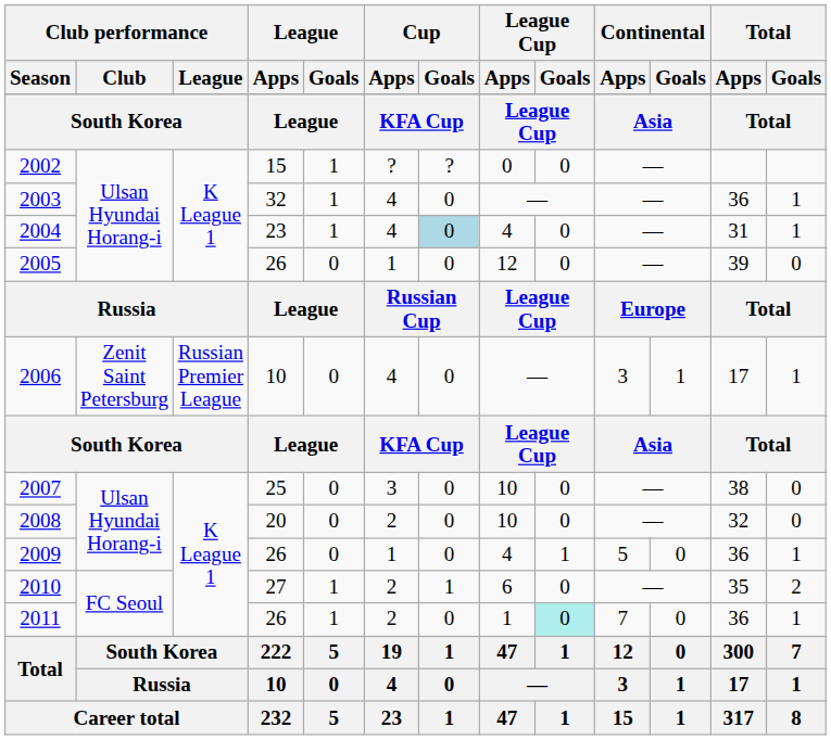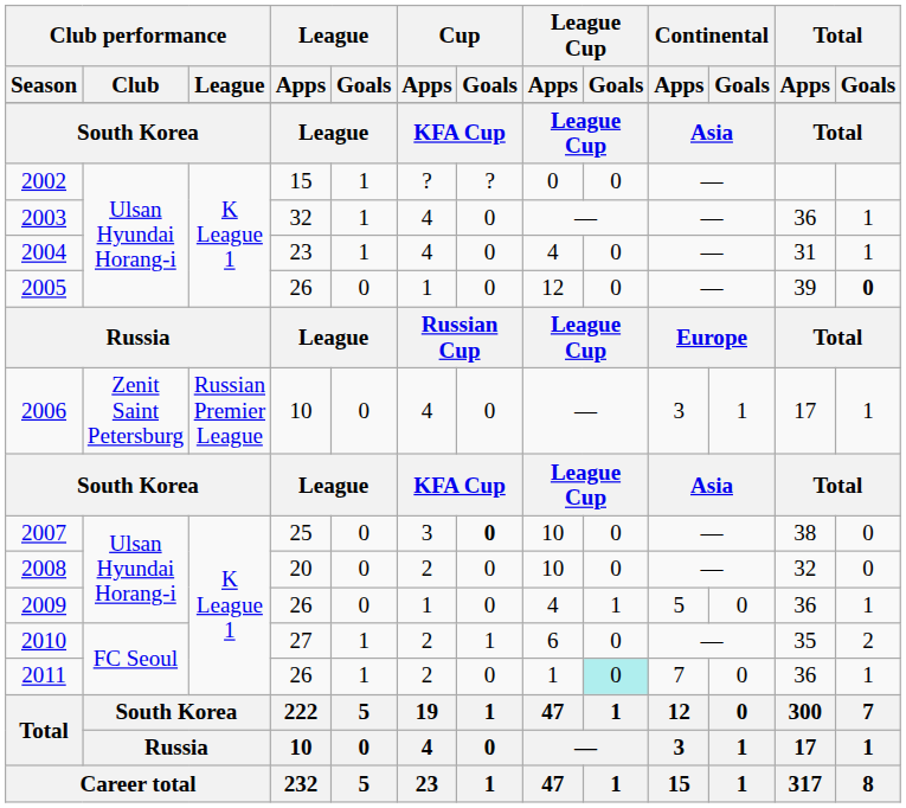2004 | Cup / Goals: lightblue background -> no background
2005 | Total / Goals: normal -> bold
2007 | Cup / Goals: normal -> bold
